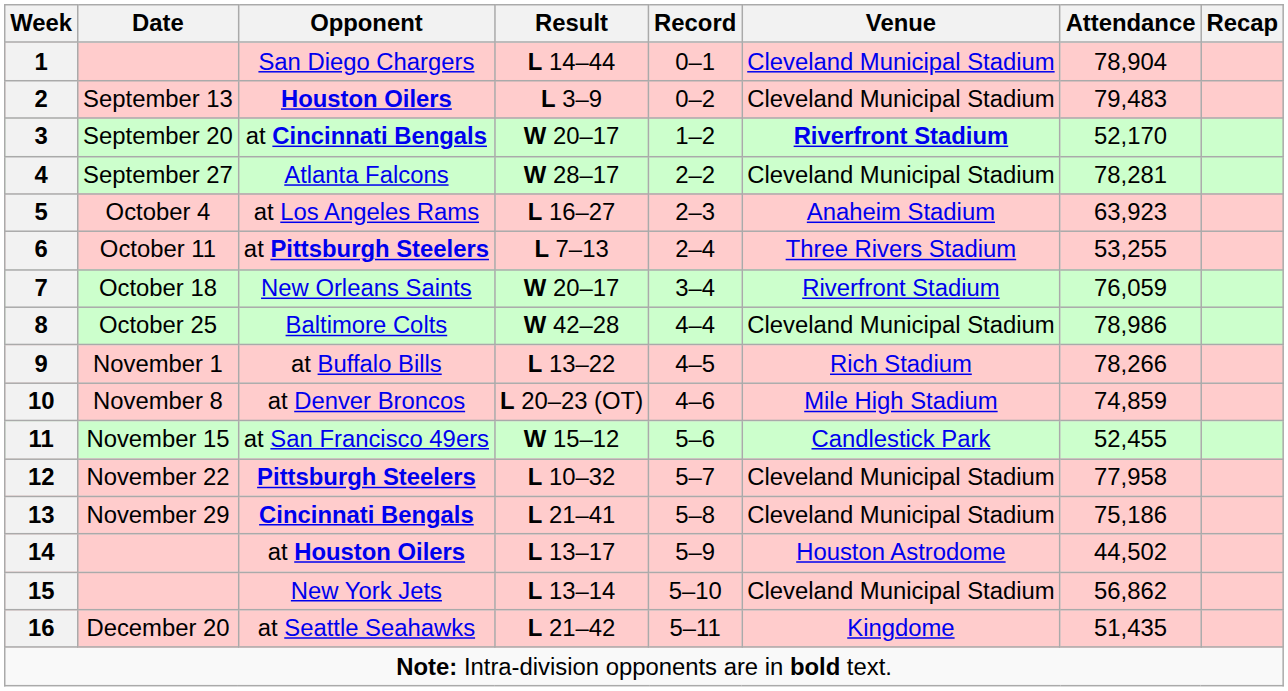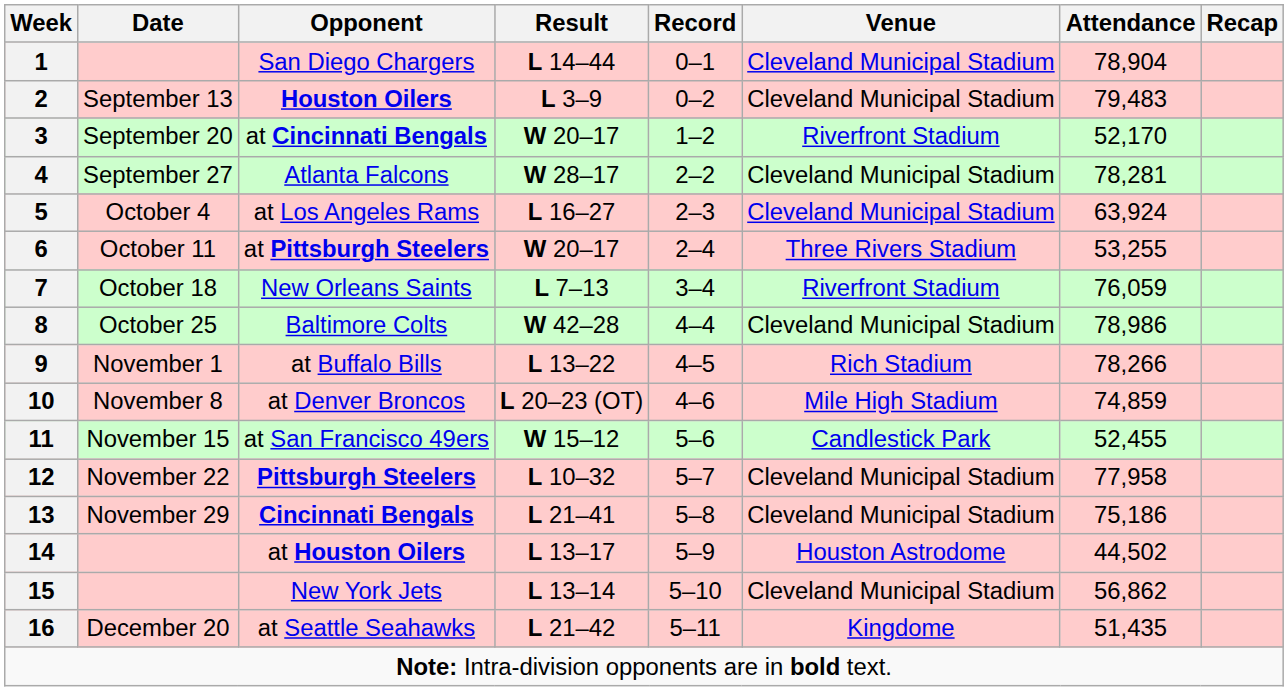3 | Venue: bold -> normal
5 | Venue: Anaheim Stadium -> Cleveland Municipal Stadium
5 | Attendance: 63,923 -> 63,924
6 | Result: L 7–13 -> W 20–17
7 | Result: W 20–17 -> L 7–13
